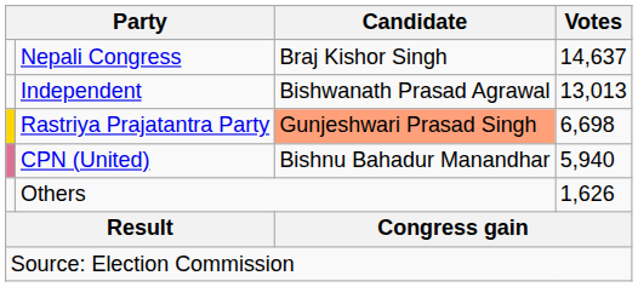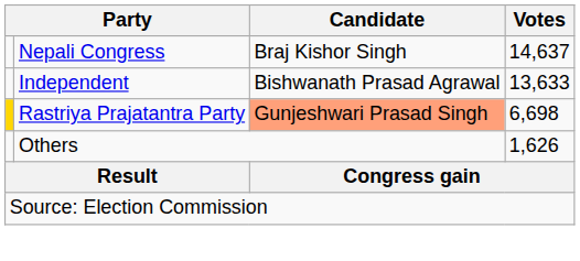Independent | Votes: 13,013 -> 13,633
- row: CPN (United) | Bishnu Bahadur Manandhar | 5,940
